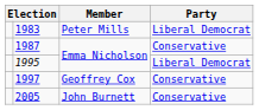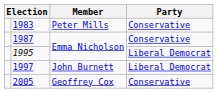1983 | Party: Liberal Democrat -> Conservative
1997 | Member: Geoffrey Cox -> John Burnett
1997 | Party: Conservative -> Liberal Democrat
2005 | Member: John Burnett -> Geoffrey Cox
